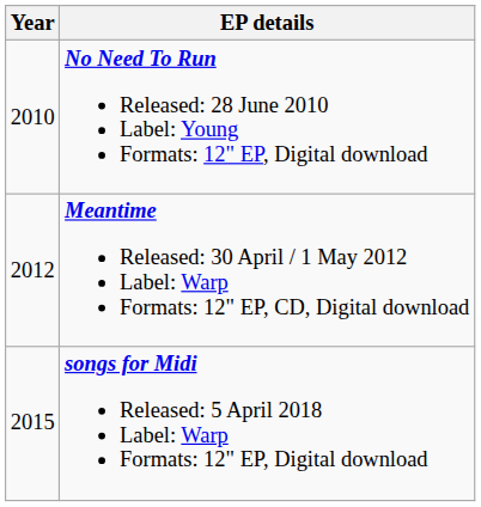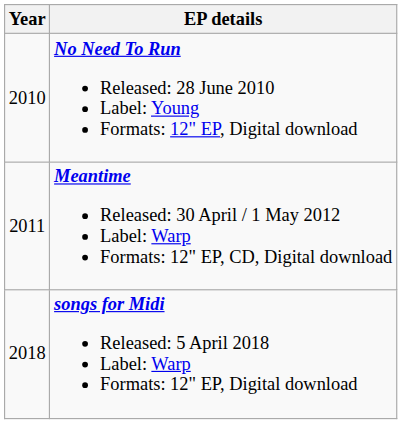row 3 | Year: 2012 -> 2011
row 4 | Year: 2015 -> 2018
